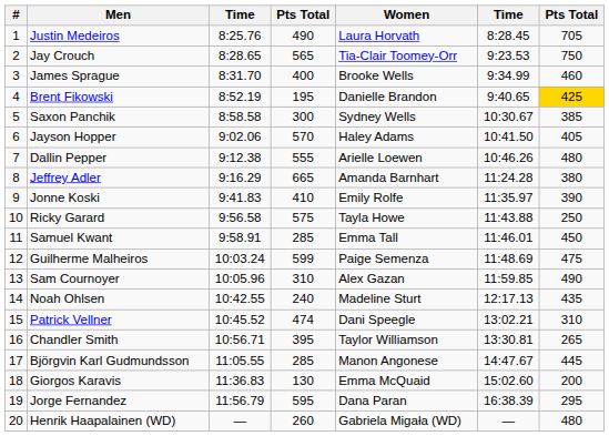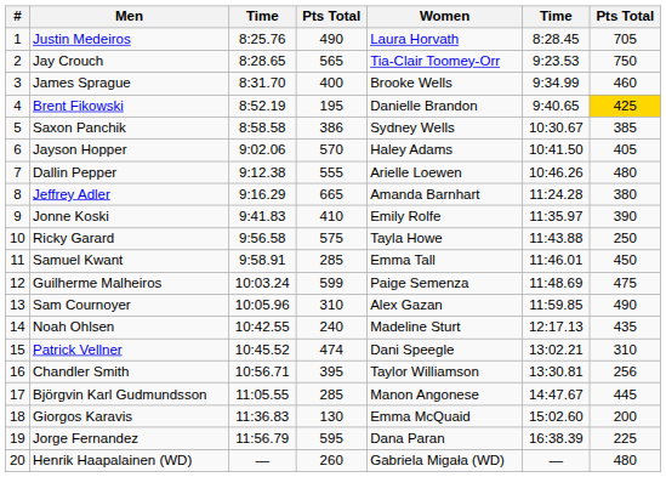Saxon Panchik | column 4: 300 -> 386
Chandler Smith | column 7: 265 -> 256
Jorge Fernandez | column 7: 295 -> 225
